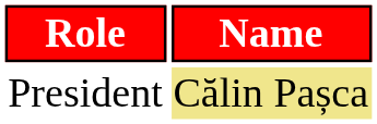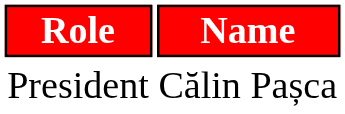President | Name: khaki background -> no background
